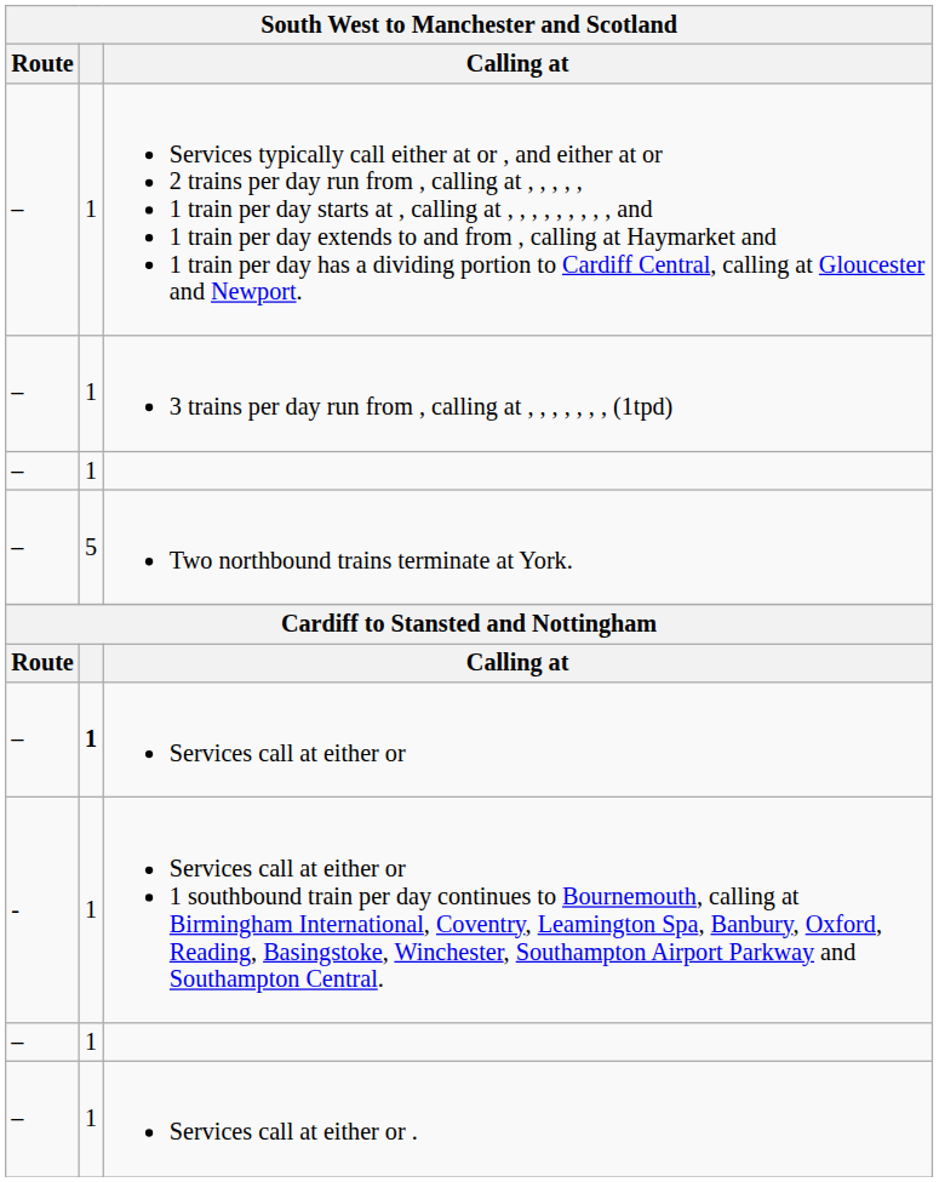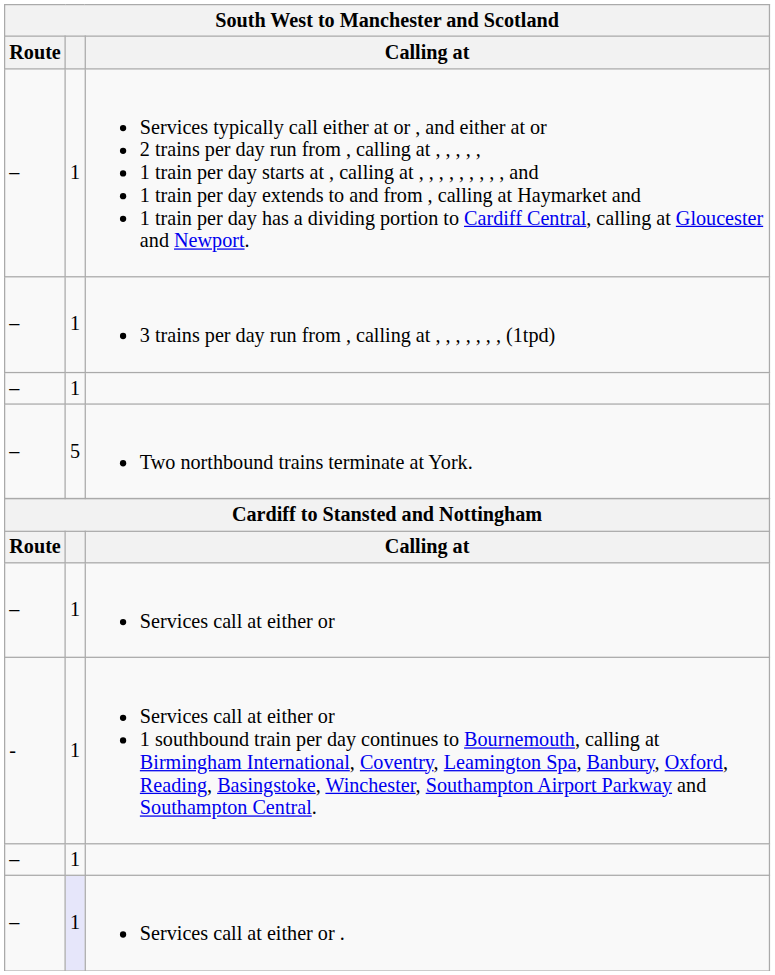Services call at either or | column 2: bold -> normal
Services call at either or . | column 2: no background -> lavender background
